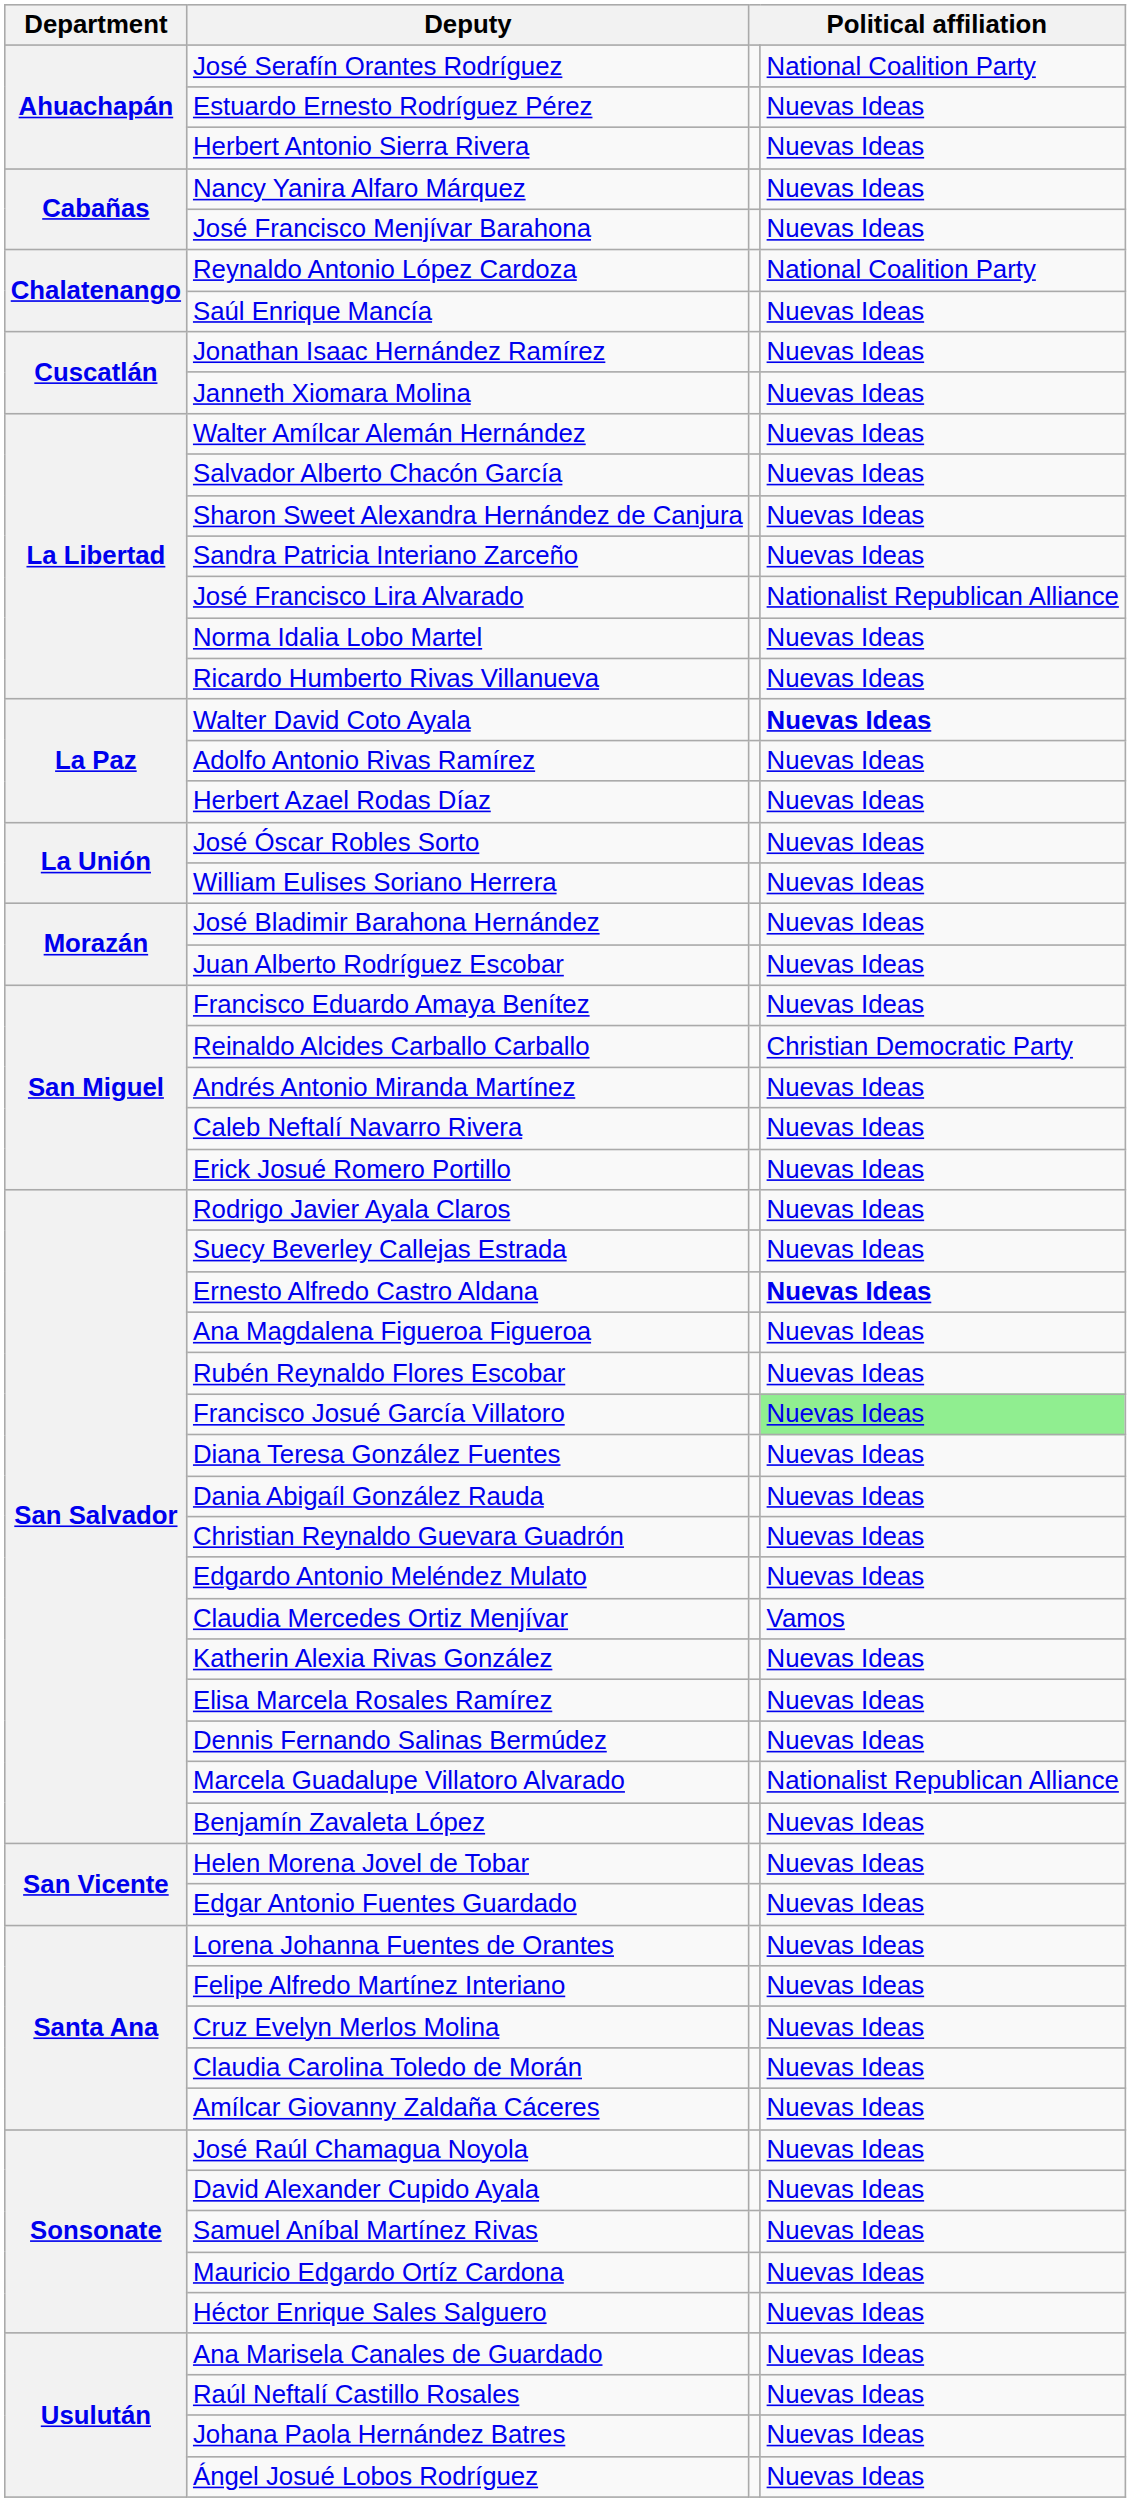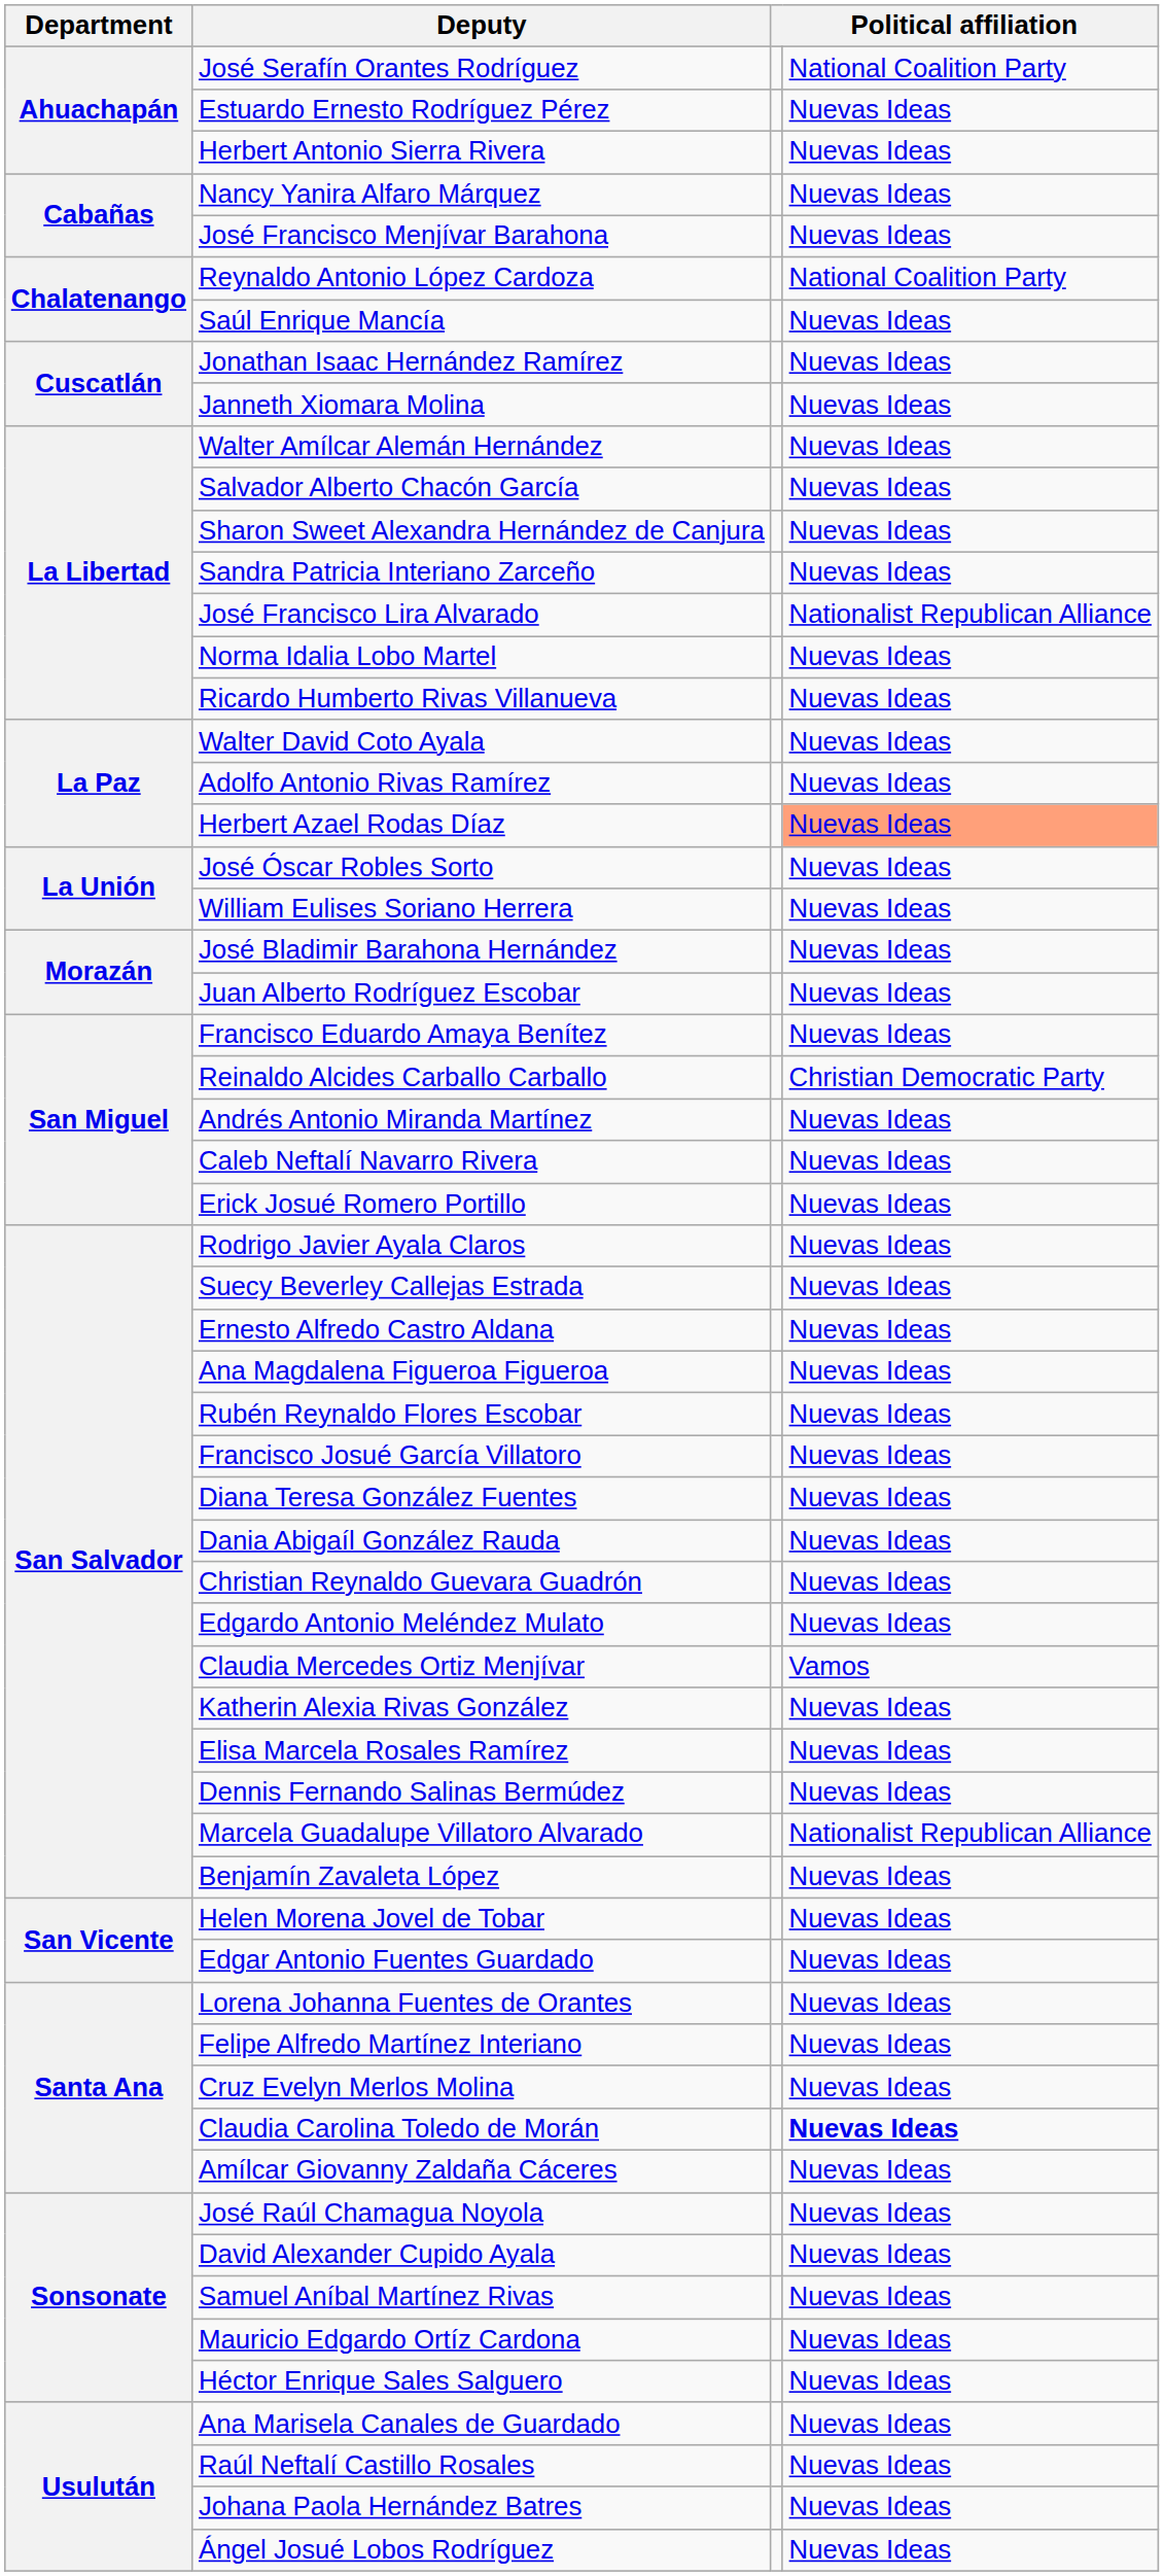Walter David Coto Ayala | column 4: bold -> normal
Herbert Azael Rodas Díaz | column 4: no background -> lightsalmon background
Ernesto Alfredo Castro Aldana | column 4: bold -> normal
Francisco Josué García Villatoro | column 4: lightgreen background -> no background
Claudia Carolina Toledo de Morán | column 4: normal -> bold
